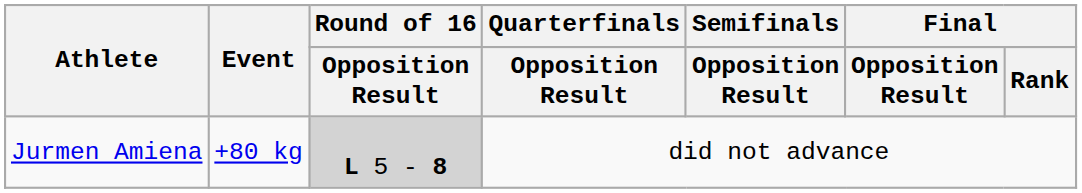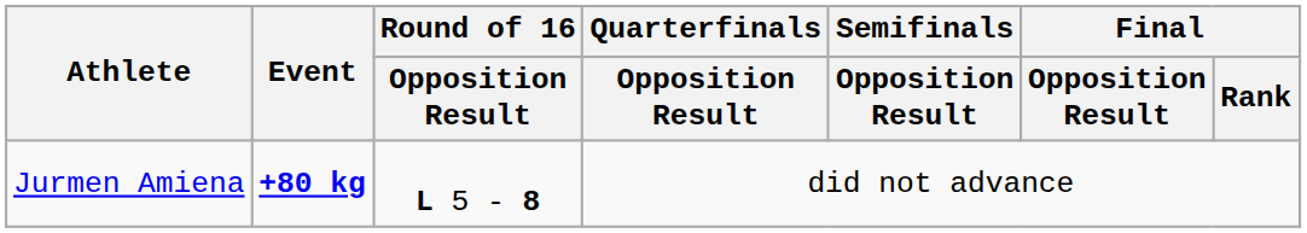Jurmen Amiena | Event: normal -> bold
Jurmen Amiena | Round of 16 / Opposition Result: lightgrey background -> no background
